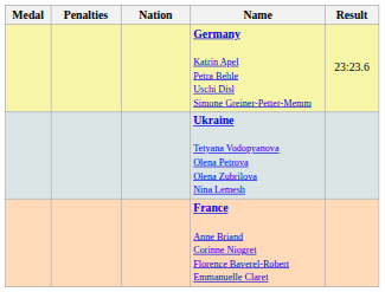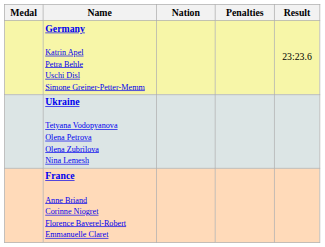columns swapped: Name <-> Penalties
